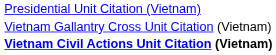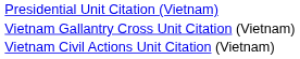row 3 | column 1: bold -> normal
